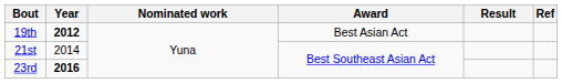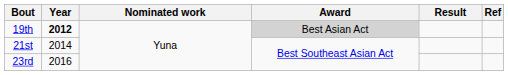19th | Award: no background -> lightgrey background
23rd | Year: bold -> normal
